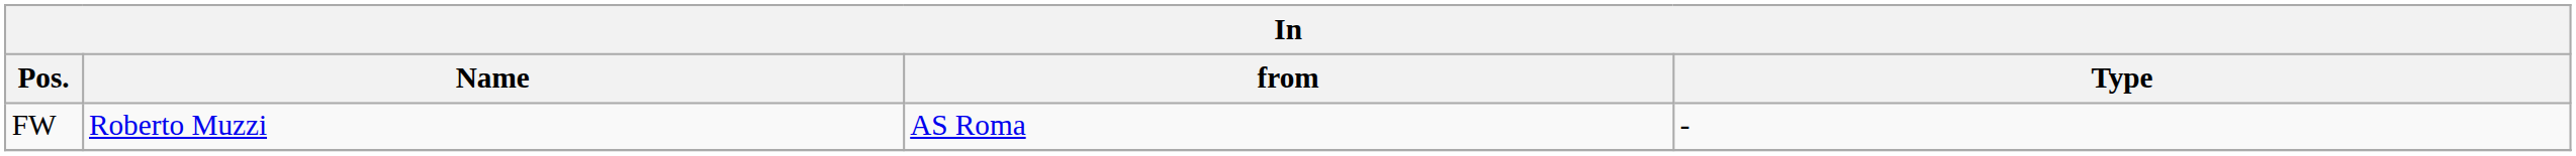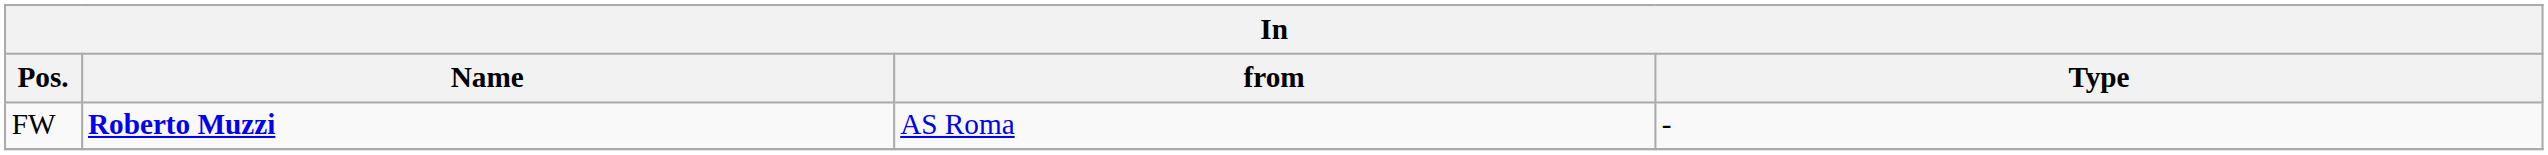FW | Name: normal -> bold
